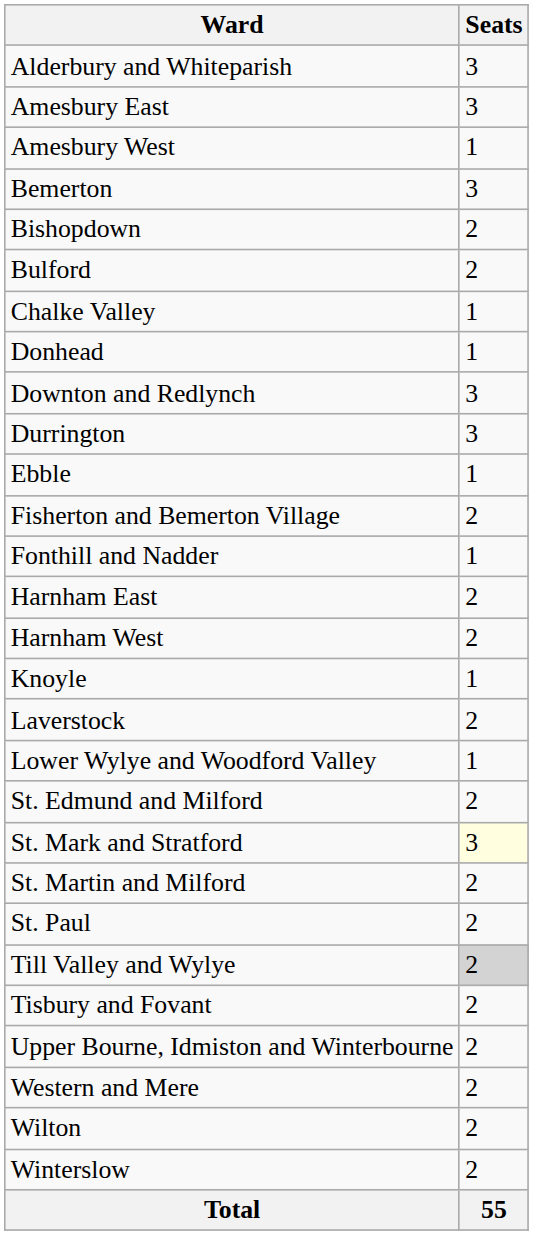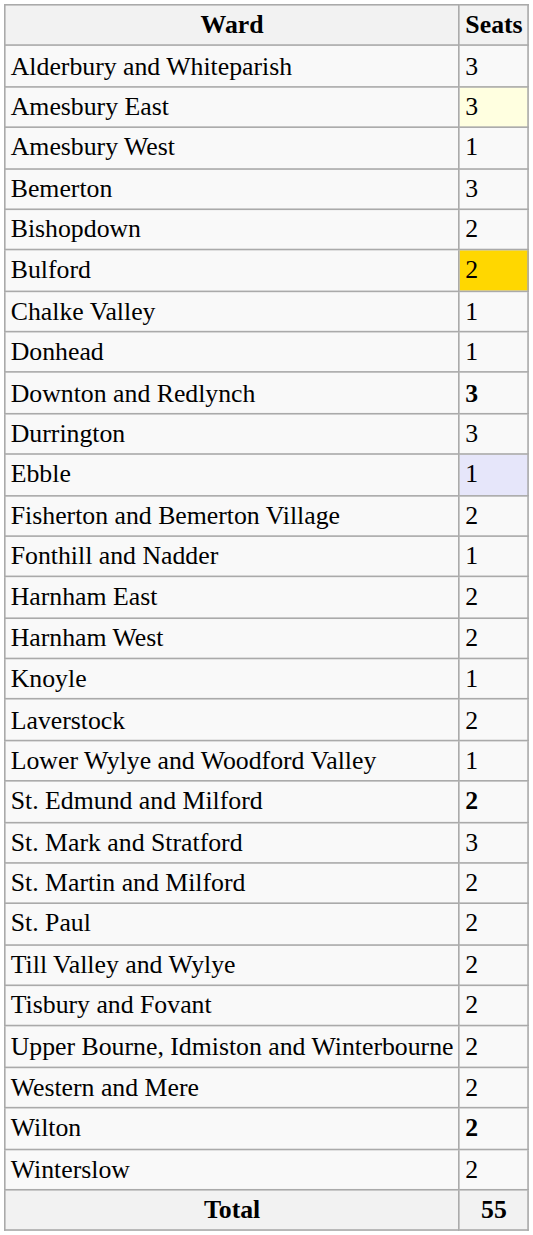Amesbury East | Seats: no background -> lightyellow background
Bulford | Seats: no background -> gold background
Downton and Redlynch | Seats: normal -> bold
Ebble | Seats: no background -> lavender background
St. Edmund and Milford | Seats: normal -> bold
St. Mark and Stratford | Seats: lightyellow background -> no background
Till Valley and Wylye | Seats: lightgrey background -> no background
Wilton | Seats: normal -> bold
